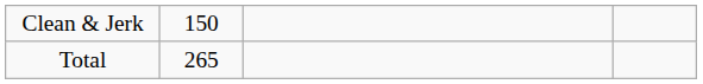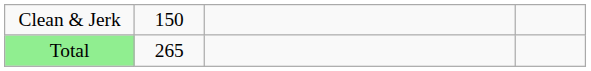row 2 | column 1: no background -> lightgreen background
